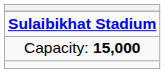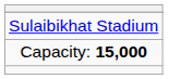row 2 | column 1: bold -> normal
